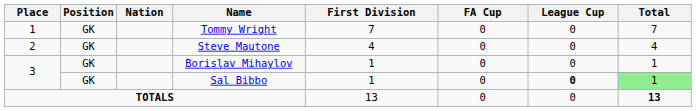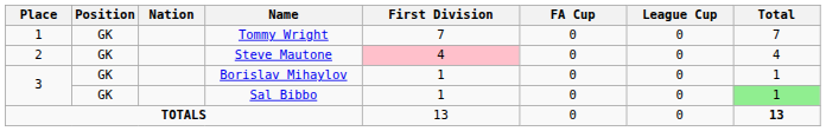Steve Mautone | First Division: no background -> pink background
Sal Bibbo | League Cup: bold -> normal
